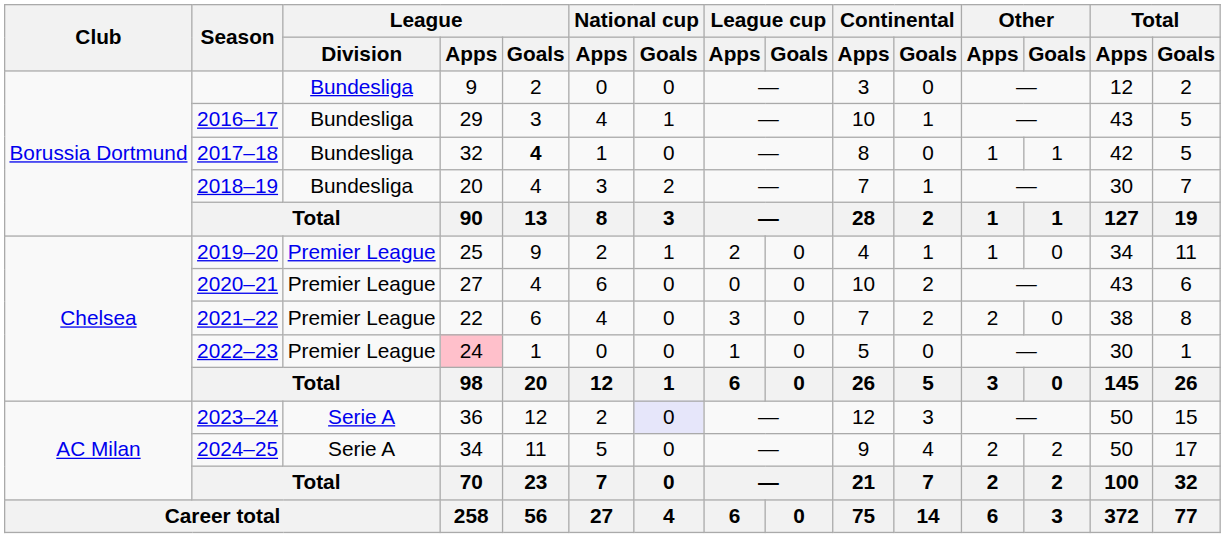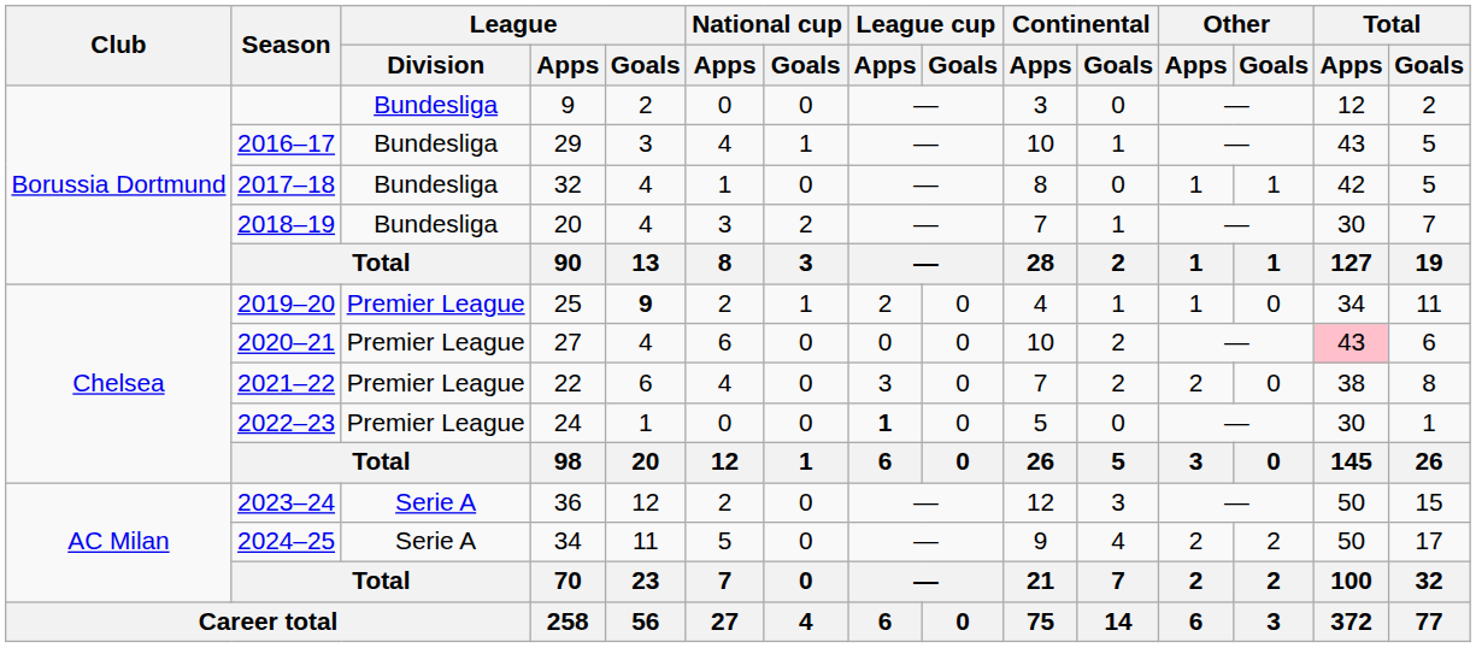2017–18 | League / Goals: bold -> normal
2019–20 | League / Goals: normal -> bold
2020–21 | Total / Apps: no background -> pink background
2022–23 | League / Apps: pink background -> no background
2022–23 | League cup / Apps: normal -> bold
2023–24 | National cup / Goals: lavender background -> no background
